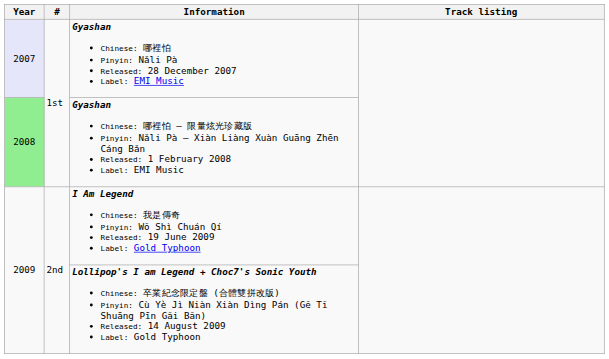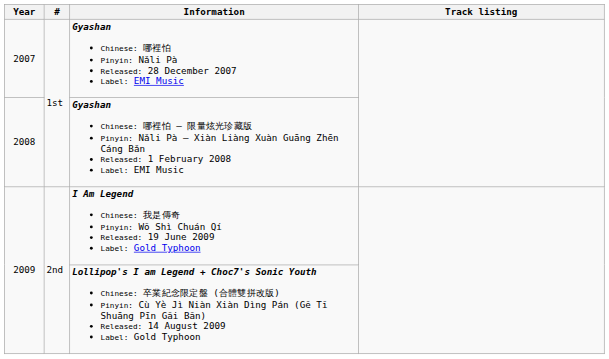row 2 | Year: lavender background -> no background
row 3 | Year: lightgreen background -> no background
